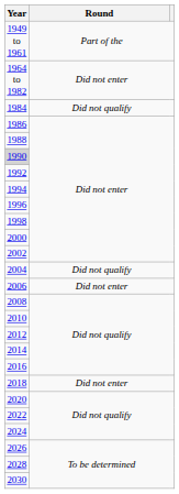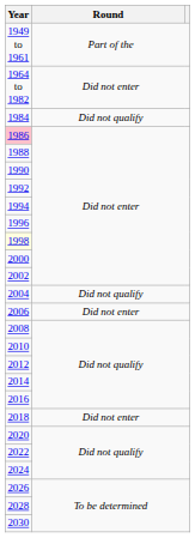1986 | Year: no background -> pink background
1990 | Year: lightgrey background -> no background
1998 | Year: no background -> lightyellow background
